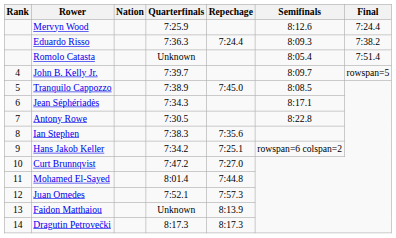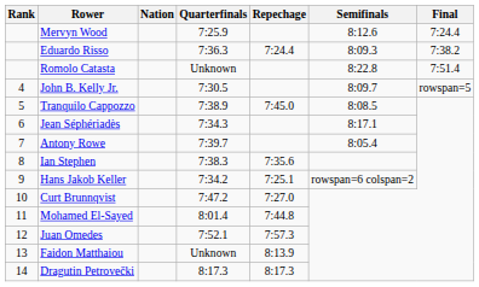Romolo Catasta | Semifinals: 8:05.4 -> 8:22.8
John B. Kelly Jr. | Quarterfinals: 7:39.7 -> 7:30.5
Antony Rowe | Quarterfinals: 7:30.5 -> 7:39.7
Antony Rowe | Semifinals: 8:22.8 -> 8:05.4
